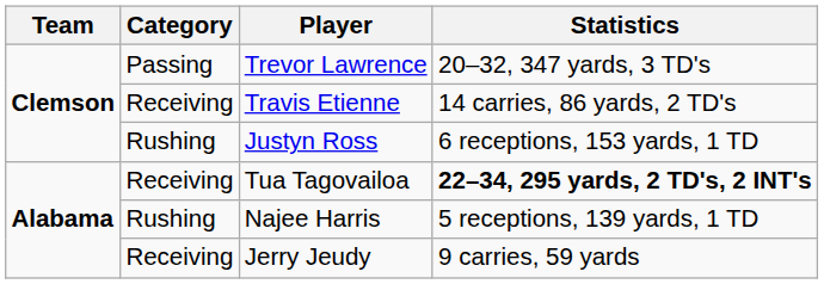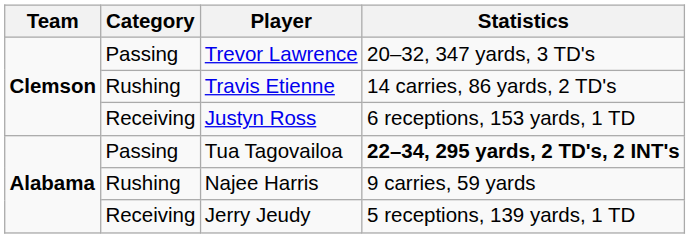Travis Etienne | Category: Receiving -> Rushing
Justyn Ross | Category: Rushing -> Receiving
Tua Tagovailoa | Category: Receiving -> Passing
Najee Harris | Statistics: 5 receptions, 139 yards, 1 TD -> 9 carries, 59 yards
Jerry Jeudy | Statistics: 9 carries, 59 yards -> 5 receptions, 139 yards, 1 TD
